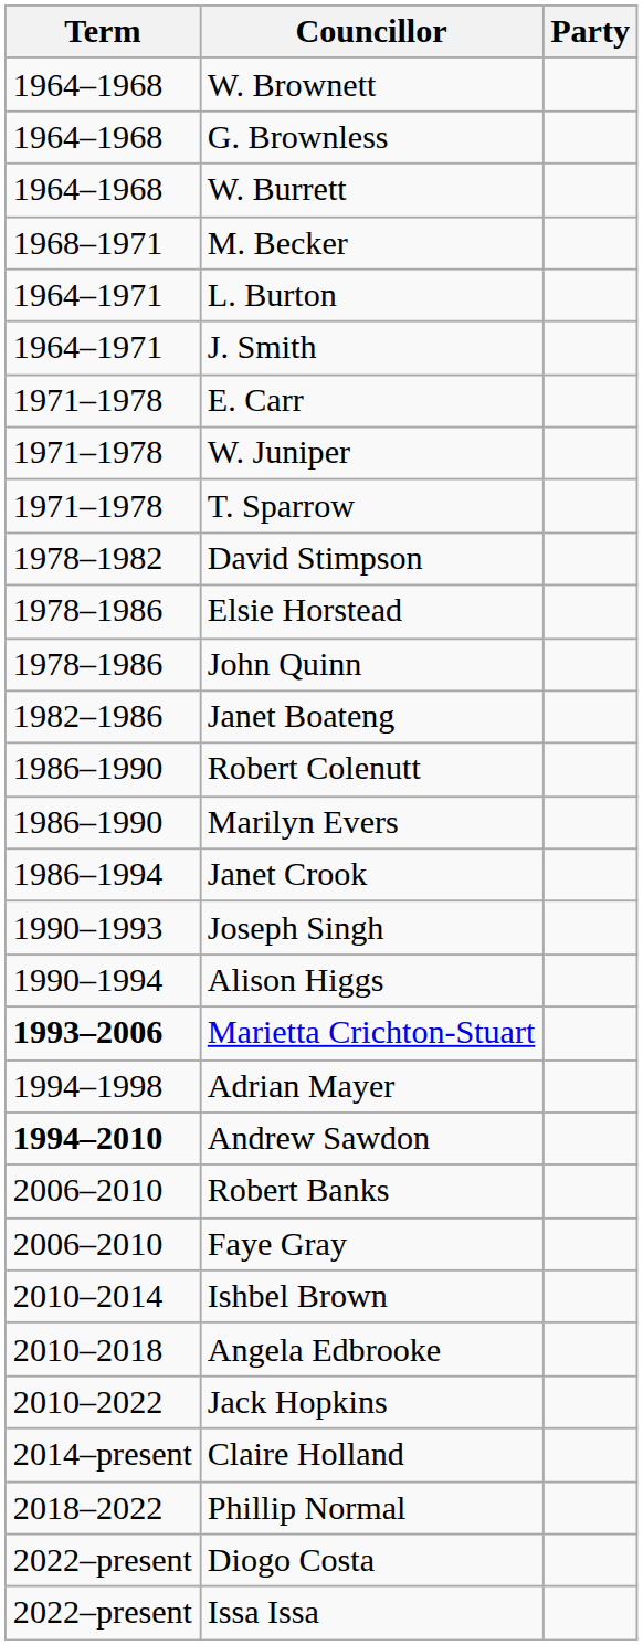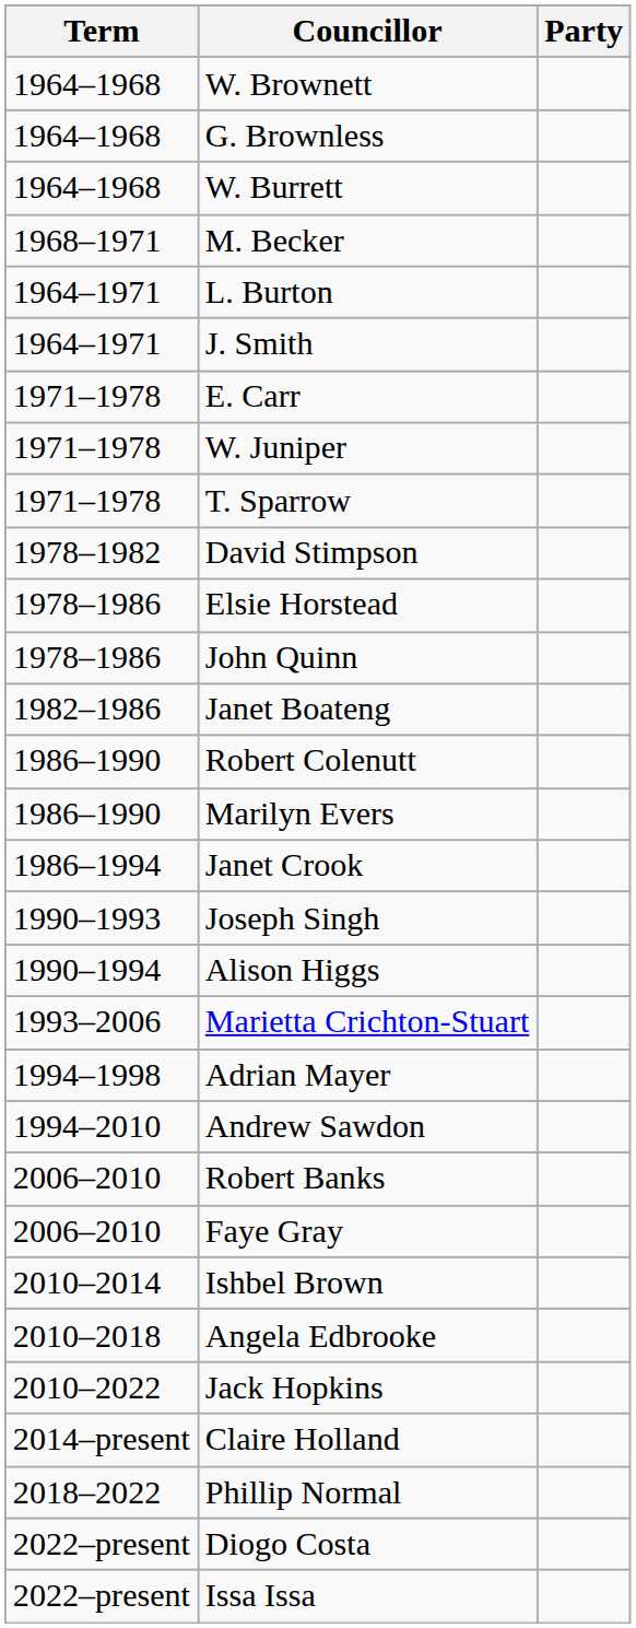Marietta Crichton-Stuart | Term: bold -> normal
Andrew Sawdon | Term: bold -> normal
